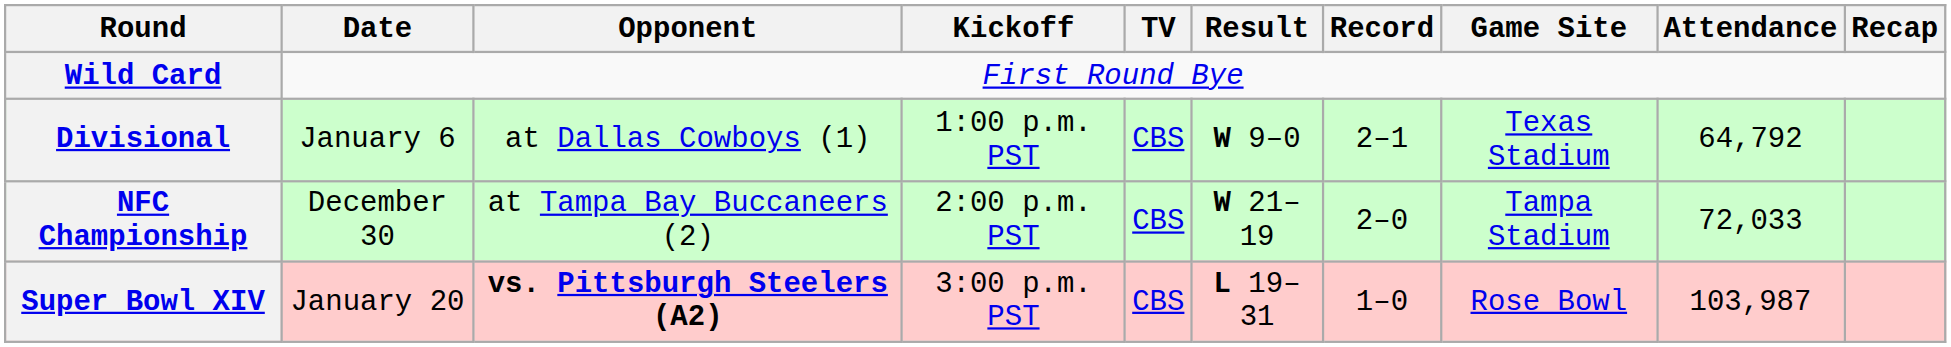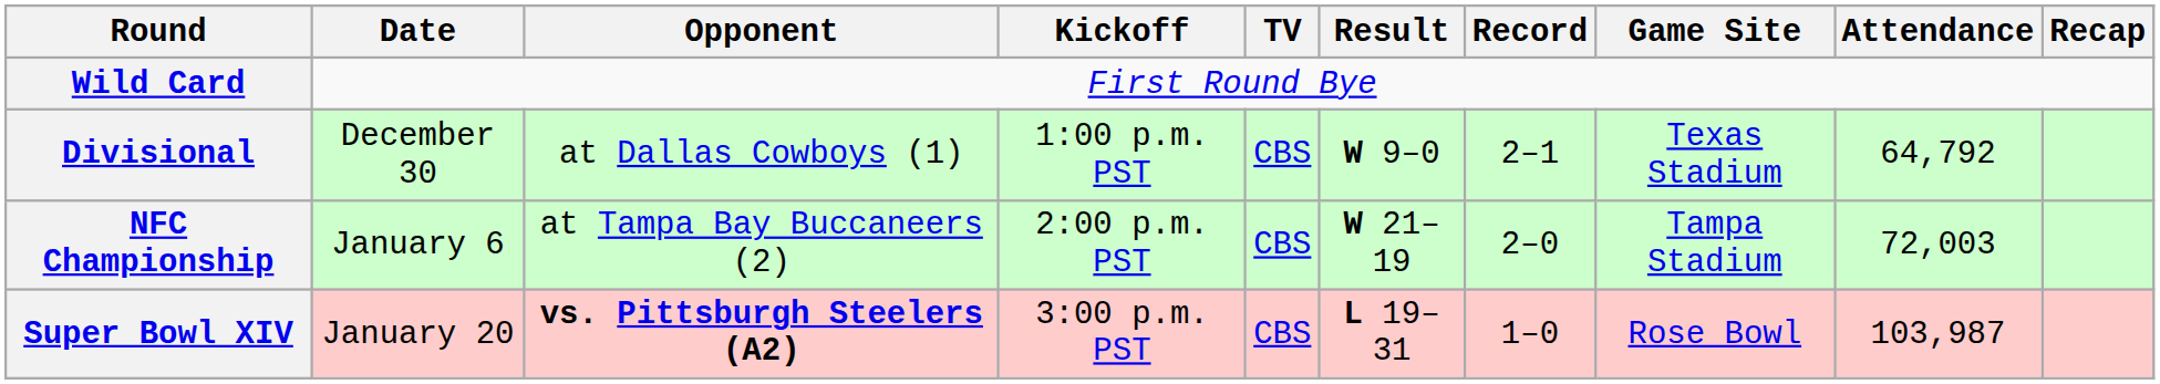Divisional | Date: January 6 -> December 30
NFC Championship | Date: December 30 -> January 6
NFC Championship | Attendance: 72,033 -> 72,003
